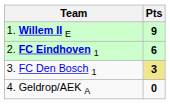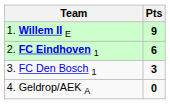3. FC Den Bosch 1 | Pts: khaki background -> no background
